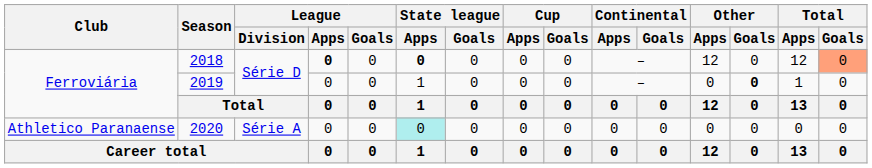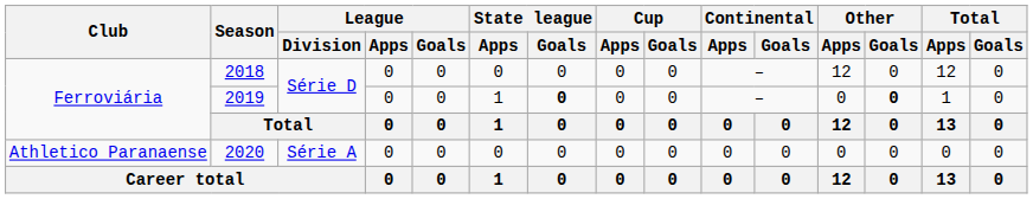2018 | League / Apps: bold -> normal
2018 | State league / Apps: bold -> normal
2018 | Total / Goals: lightsalmon background -> no background
2019 | State league / Goals: normal -> bold
2020 | State league / Apps: paleturquoise background -> no background
